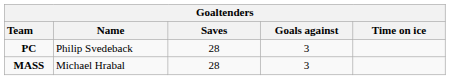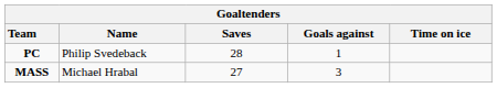PC | Goals against: 3 -> 1
MASS | Saves: 28 -> 27
